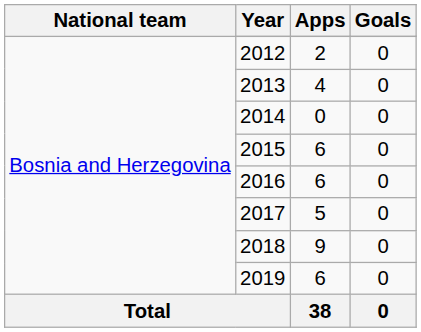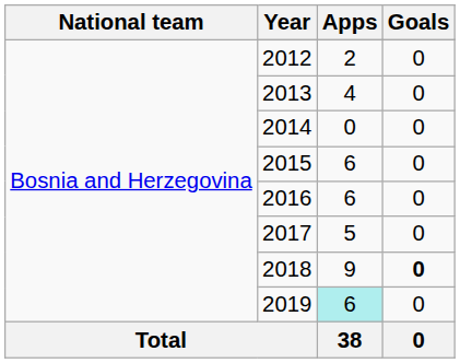2018 | Goals: normal -> bold
2019 | Apps: no background -> paleturquoise background
